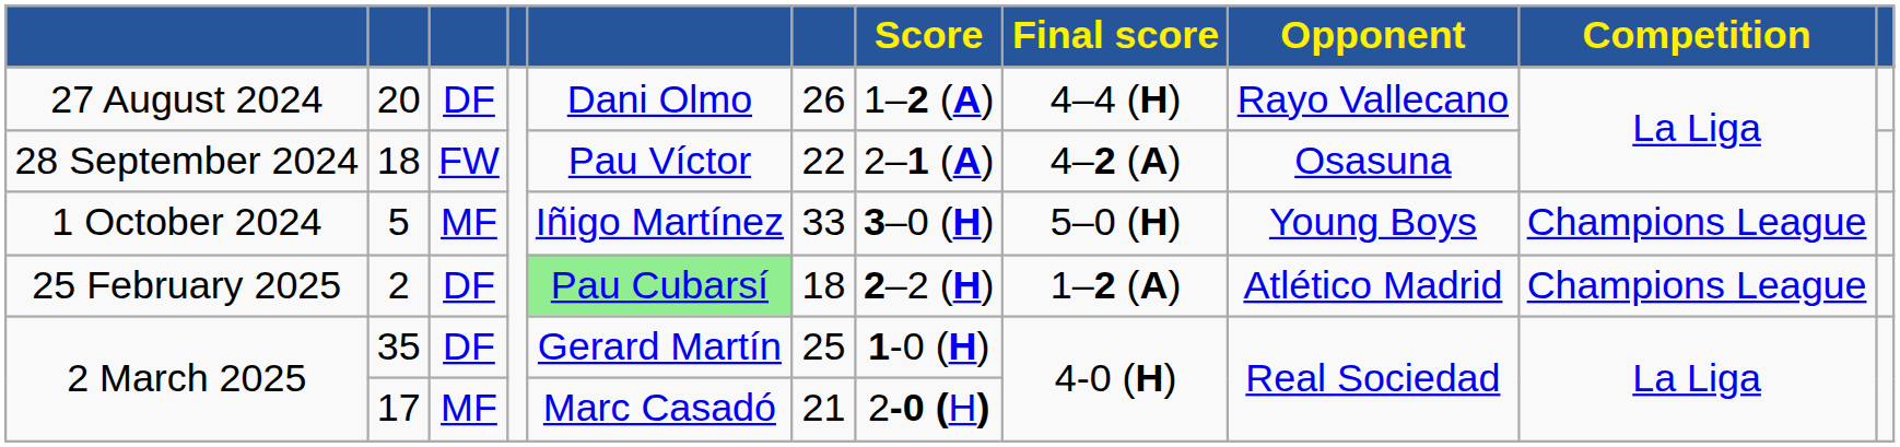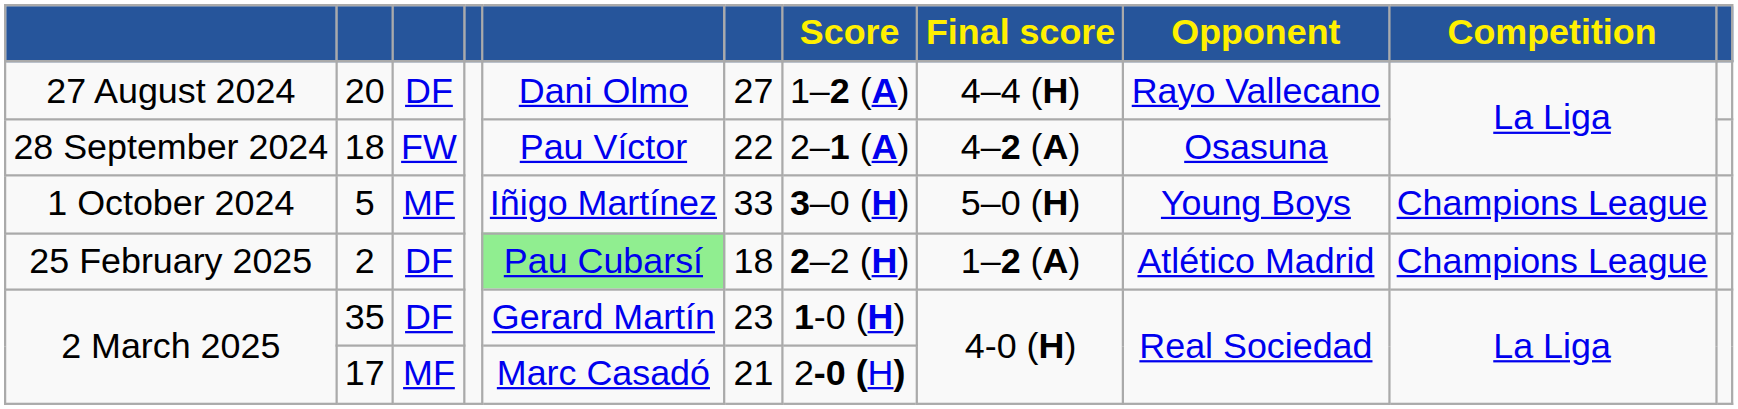20 | column 6: 26 -> 27
35 | column 6: 25 -> 23
